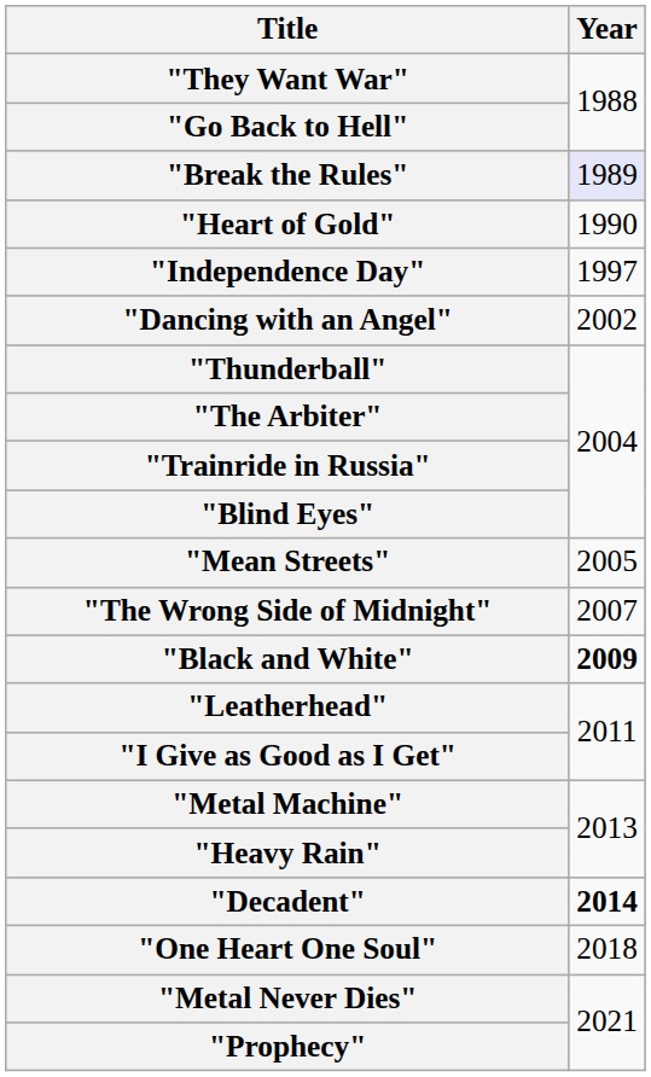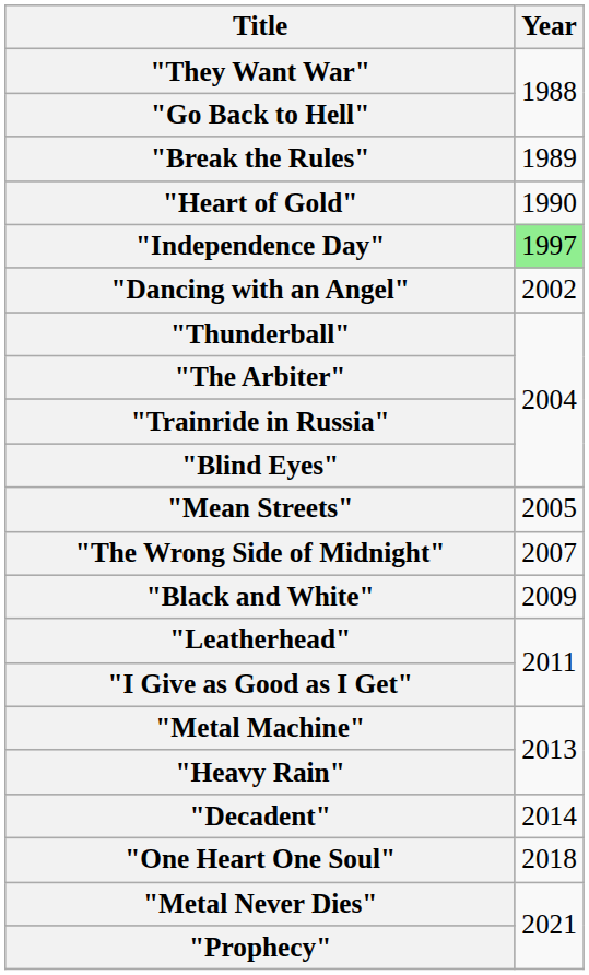"Break the Rules" | Year: lavender background -> no background
"Independence Day" | Year: no background -> lightgreen background
"Black and White" | Year: bold -> normal
"Decadent" | Year: bold -> normal
